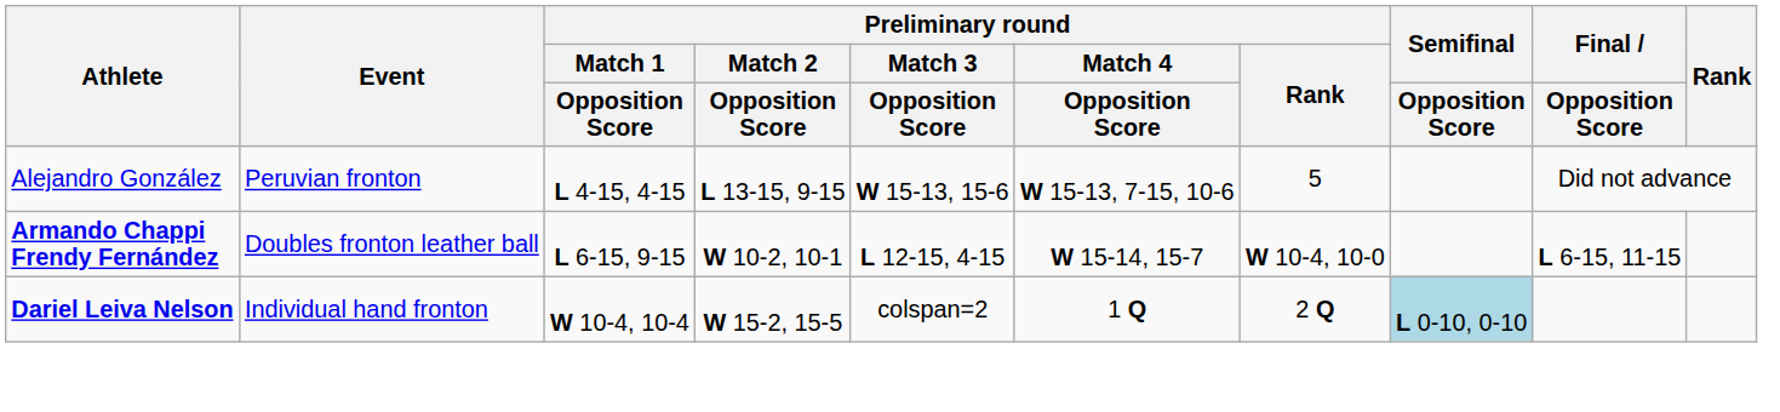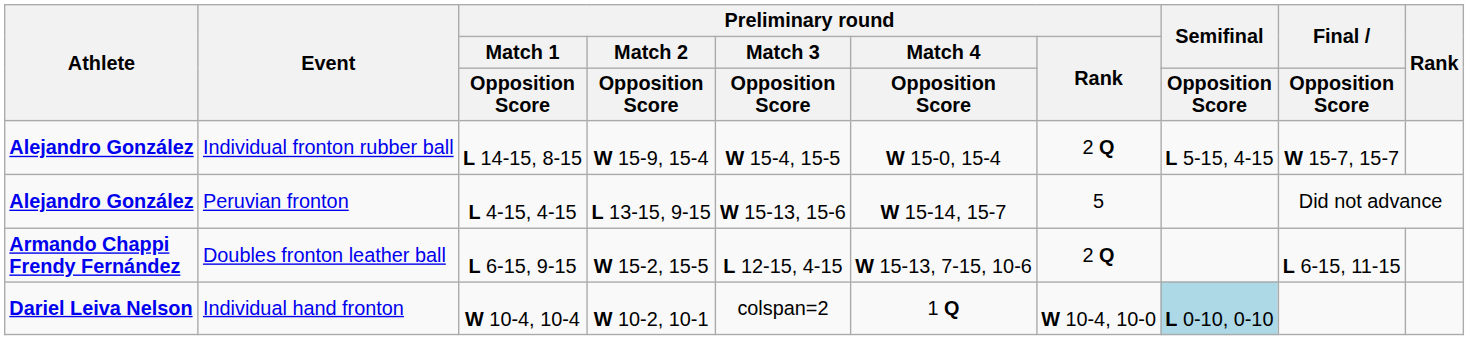+ row: Alejandro González | Individual fronton rubber ball | L 14-15, 8-15 | W 15-9, 15-4 | W 15-4, 15-5 | W 15-0, 15-4 | 2 Q | L 5-15, 4-15 | W 15-7, 15-7
Peruvian fronton | Athlete: normal -> bold
Peruvian fronton | Preliminary round / Match 4 / Opposition Score: W 15-13, 7-15, 10-6 -> W 15-14, 15-7
Doubles fronton leather ball | Preliminary round / Match 2 / Opposition Score: W 10-2, 10-1 -> W 15-2, 15-5
Doubles fronton leather ball | Preliminary round / Match 4 / Opposition Score: W 15-14, 15-7 -> W 15-13, 7-15, 10-6
Doubles fronton leather ball | Preliminary round / Rank: W 10-4, 10-0 -> 2 Q
Individual hand fronton | Preliminary round / Match 2 / Opposition Score: W 15-2, 15-5 -> W 10-2, 10-1
Individual hand fronton | Preliminary round / Rank: 2 Q -> W 10-4, 10-0
